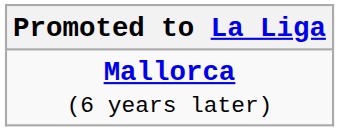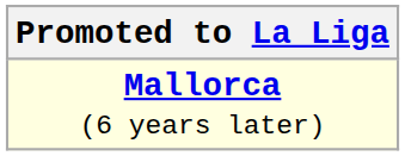Mallorca (6 years later) | column 1: no background -> lightyellow background
